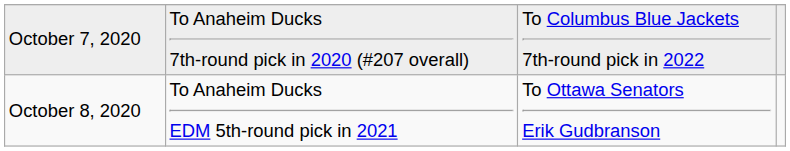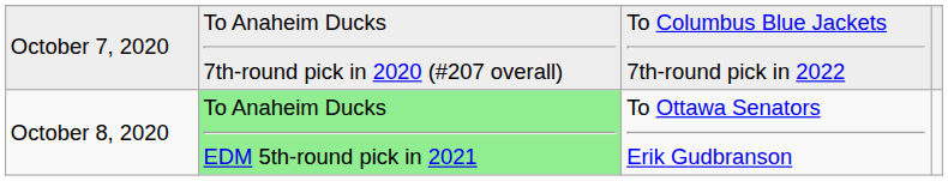October 8, 2020 | column 2: no background -> lightgreen background
